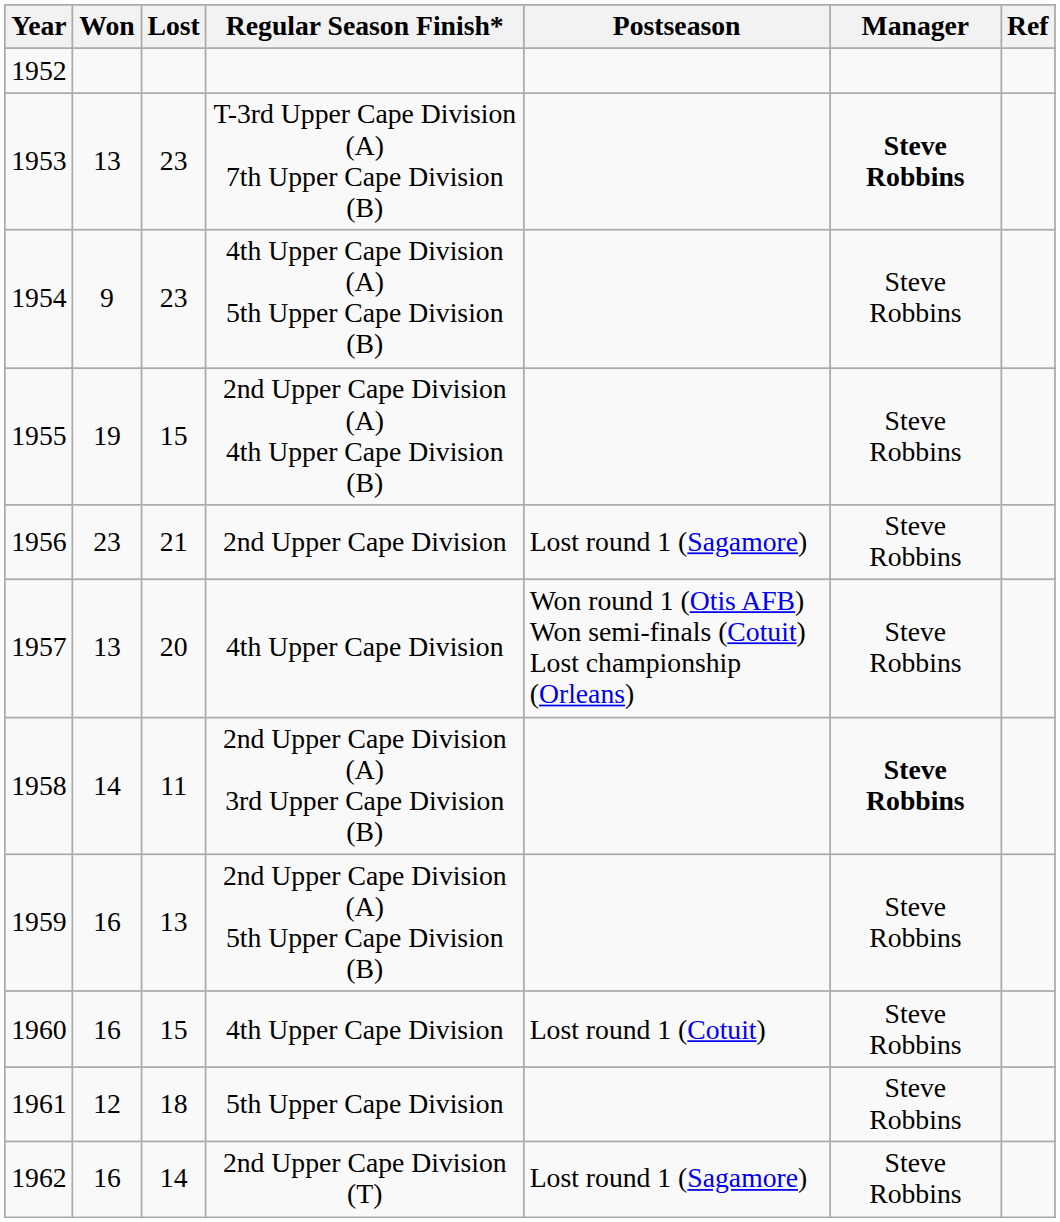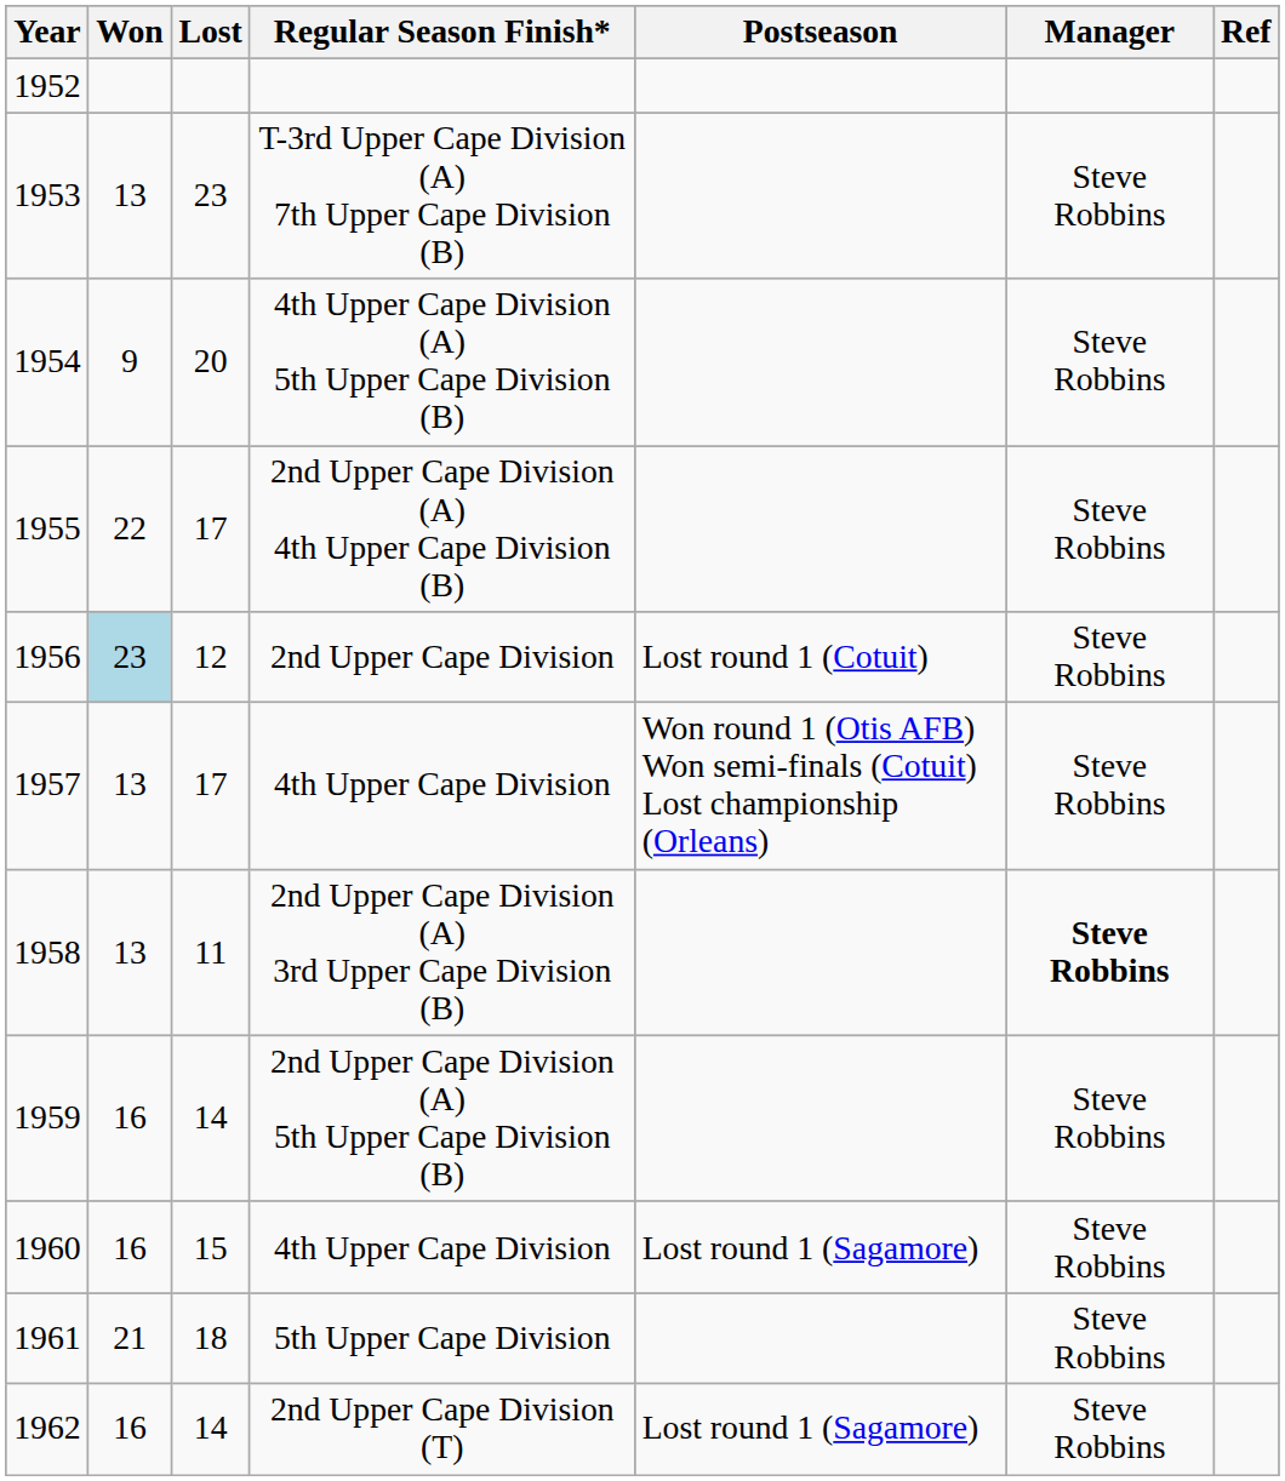T-3rd Upper Cape Division (A) 7th Upper Cape Division (B) | Manager: bold -> normal
4th Upper Cape Division (A) 5th Upper Cape Division (B) | Lost: 23 -> 20
2nd Upper Cape Division (A) 4th Upper Cape Division (B) | Won: 19 -> 22
2nd Upper Cape Division (A) 4th Upper Cape Division (B) | Lost: 15 -> 17
2nd Upper Cape Division | Won: no background -> lightblue background
2nd Upper Cape Division | Lost: 21 -> 12
2nd Upper Cape Division | Postseason: Lost round 1 (Sagamore) -> Lost round 1 (Cotuit)
1957 / 4th Upper Cape Division | Lost: 20 -> 17
2nd Upper Cape Division (A) 3rd Upper Cape Division (B) | Won: 14 -> 13
2nd Upper Cape Division (A) 5th Upper Cape Division (B) | Lost: 13 -> 14
1960 / 4th Upper Cape Division | Postseason: Lost round 1 (Cotuit) -> Lost round 1 (Sagamore)
5th Upper Cape Division | Won: 12 -> 21
